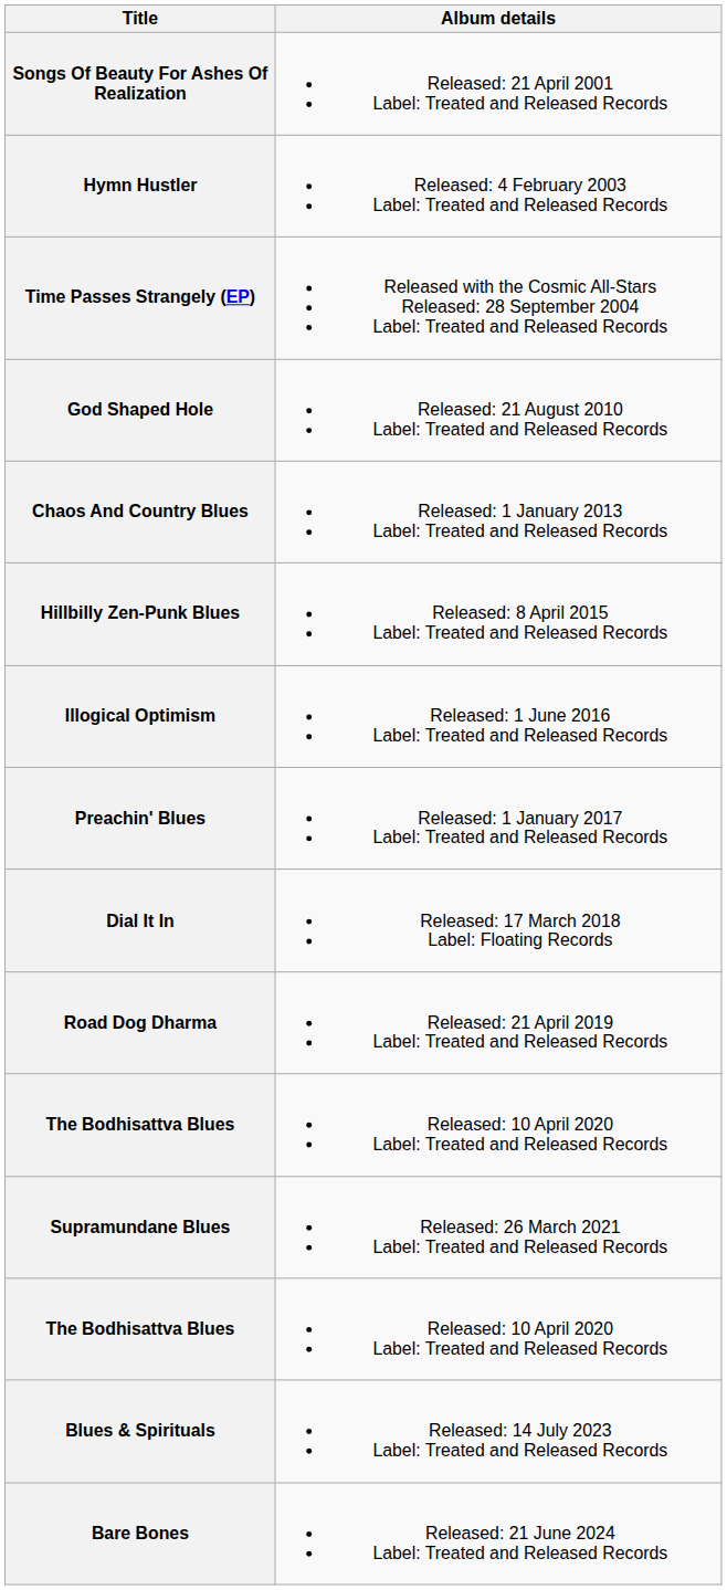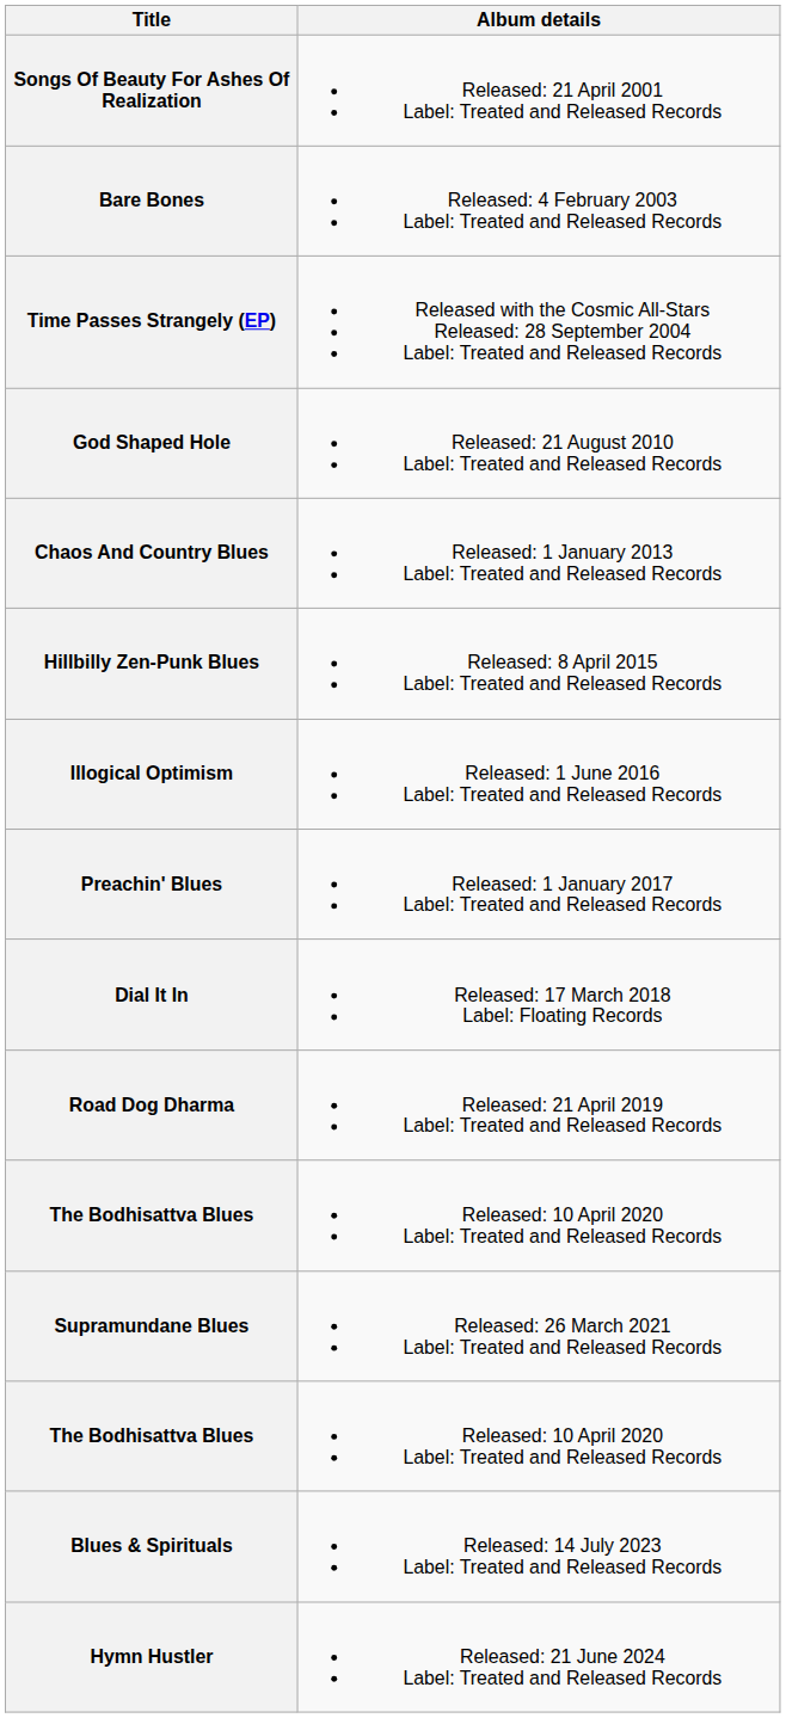row 3 | Title: Hymn Hustler -> Bare Bones
row 16 | Title: Bare Bones -> Hymn Hustler
